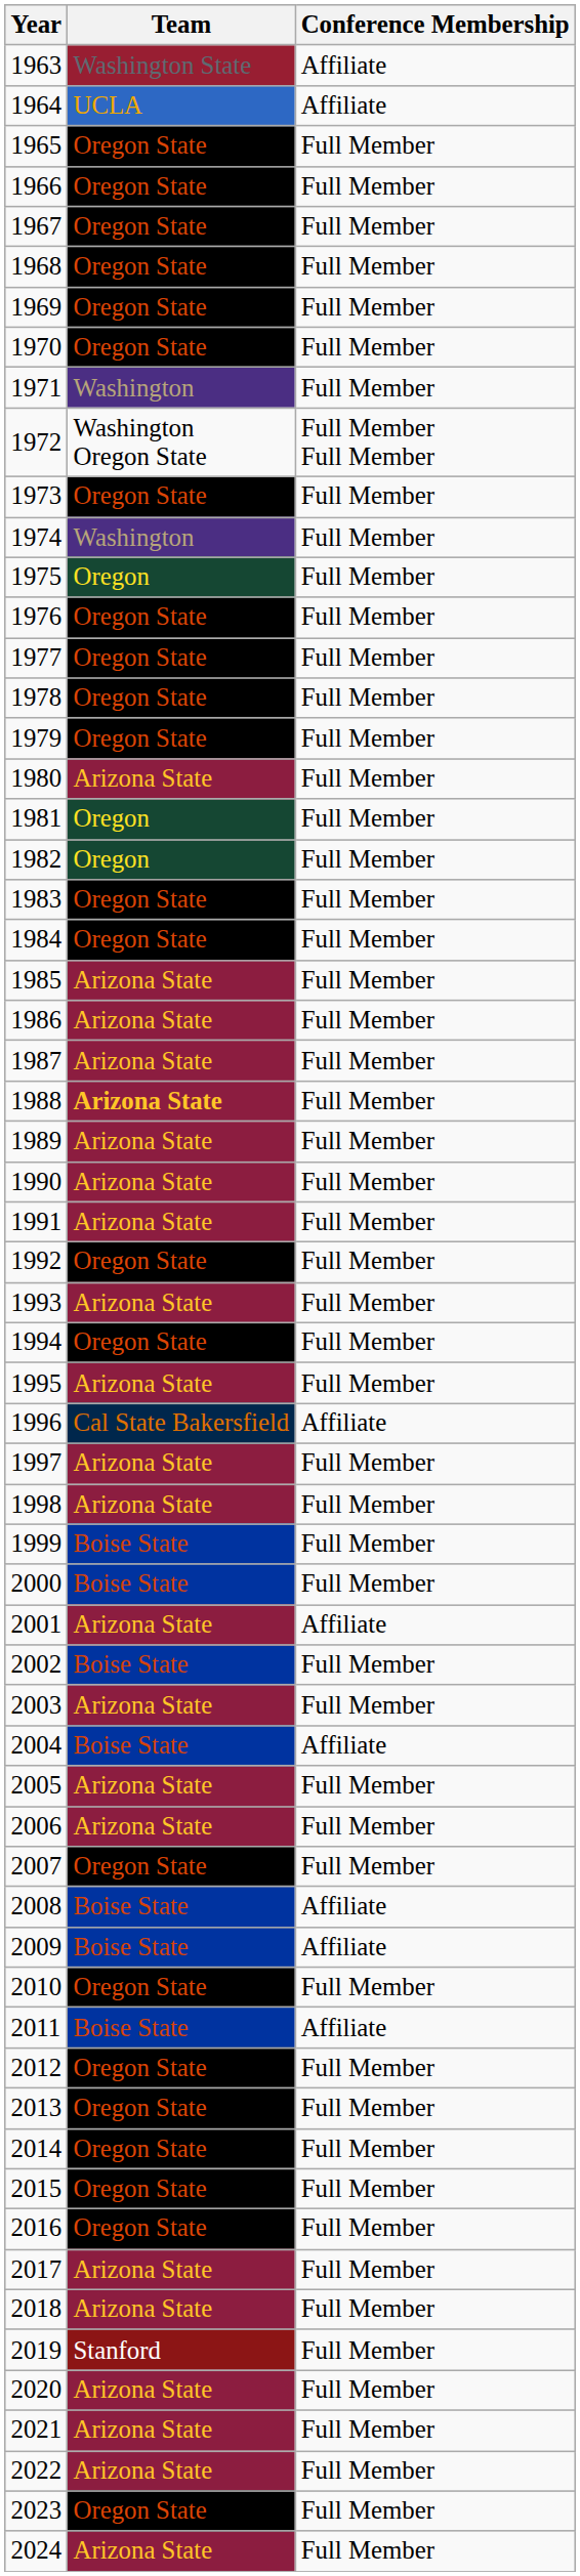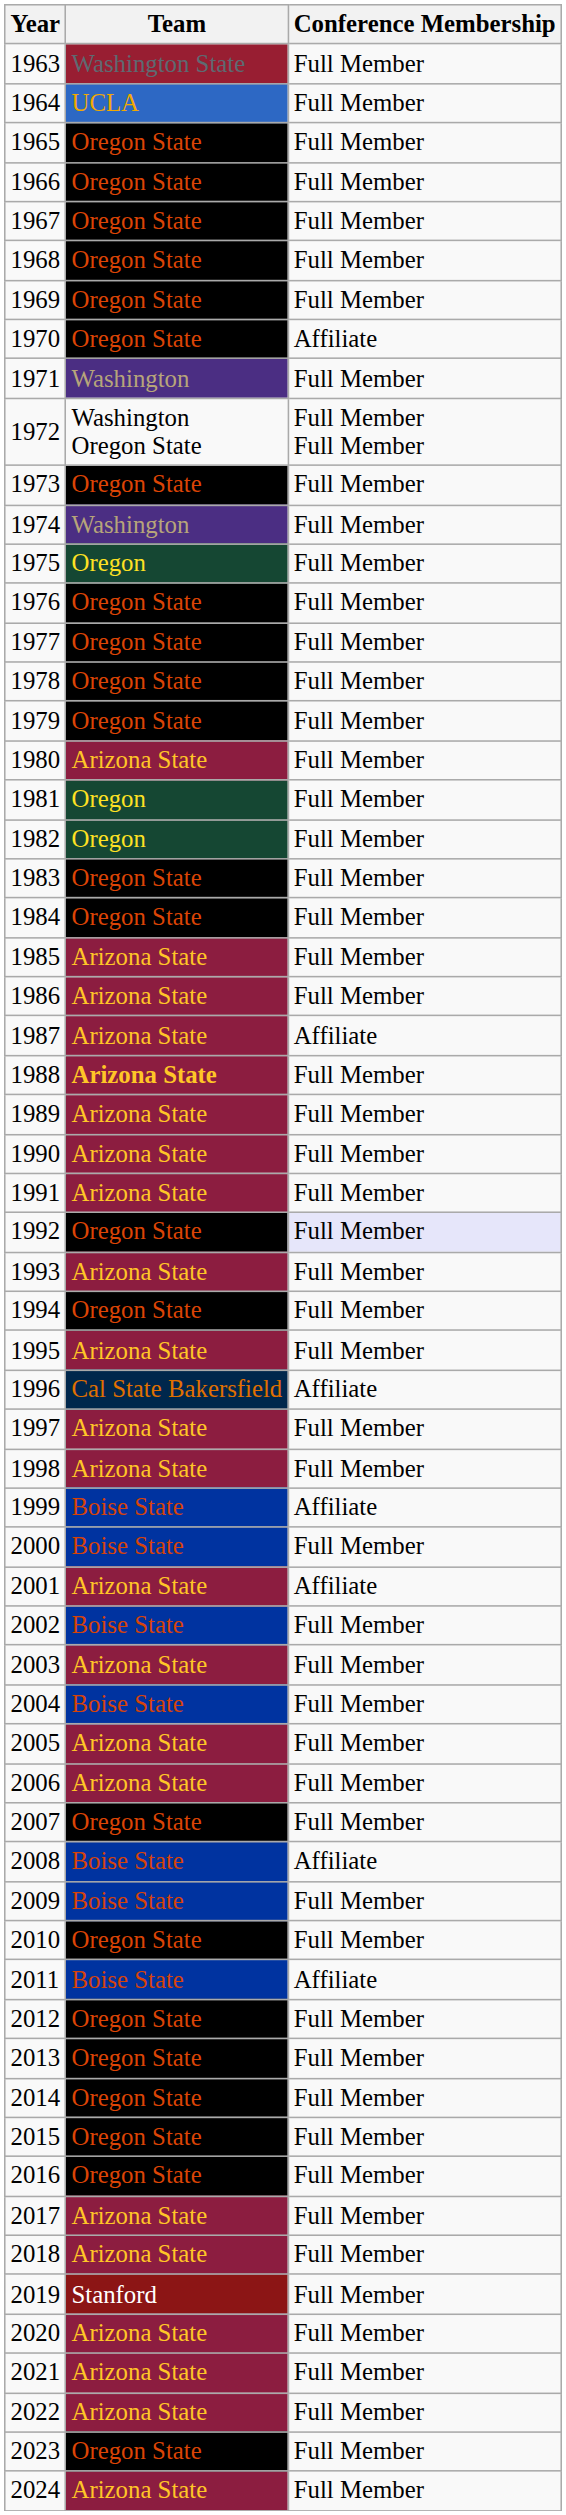1963 | Conference Membership: Affiliate -> Full Member
1964 | Conference Membership: Affiliate -> Full Member
1970 | Conference Membership: Full Member -> Affiliate
1987 | Conference Membership: Full Member -> Affiliate
1992 | Conference Membership: no background -> lavender background
1999 | Conference Membership: Full Member -> Affiliate
2004 | Conference Membership: Affiliate -> Full Member
2009 | Conference Membership: Affiliate -> Full Member
